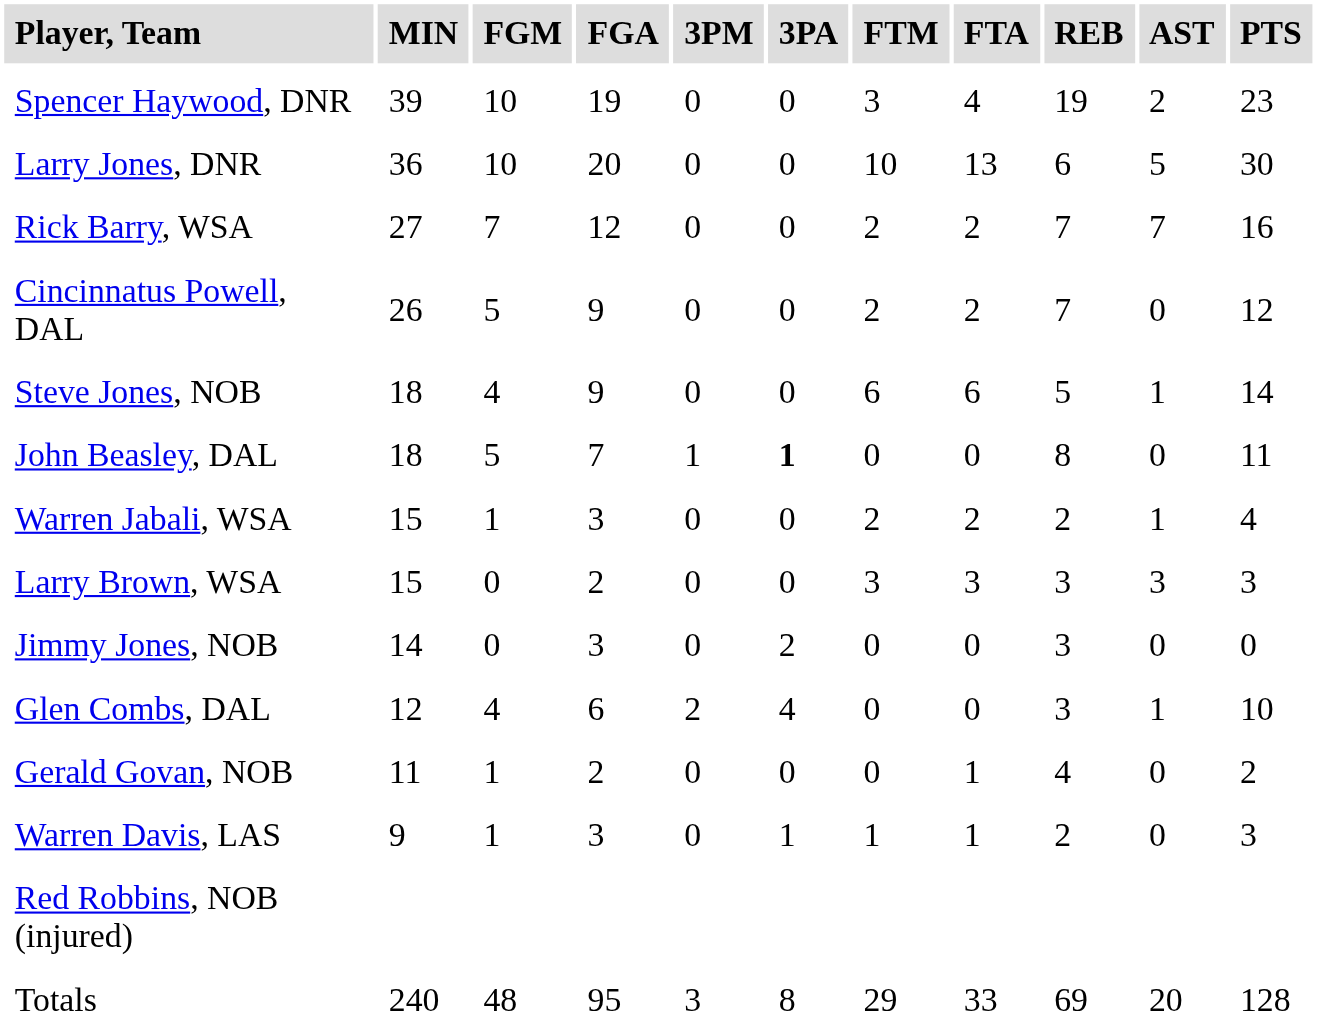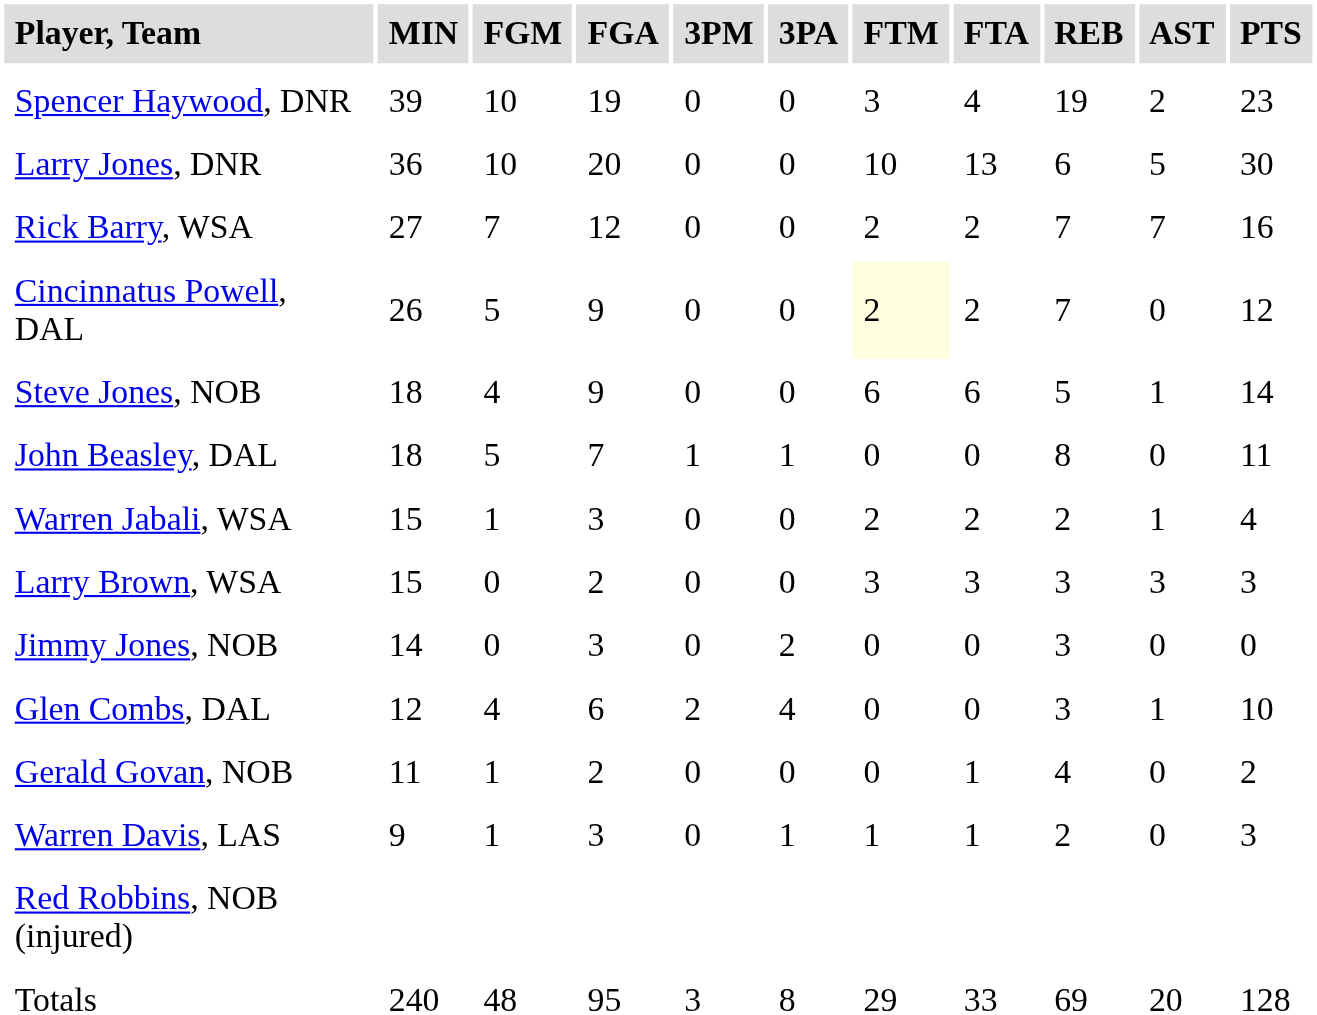Cincinnatus Powell, DAL | FTM: no background -> lightyellow background
John Beasley, DAL | 3PA: bold -> normal
